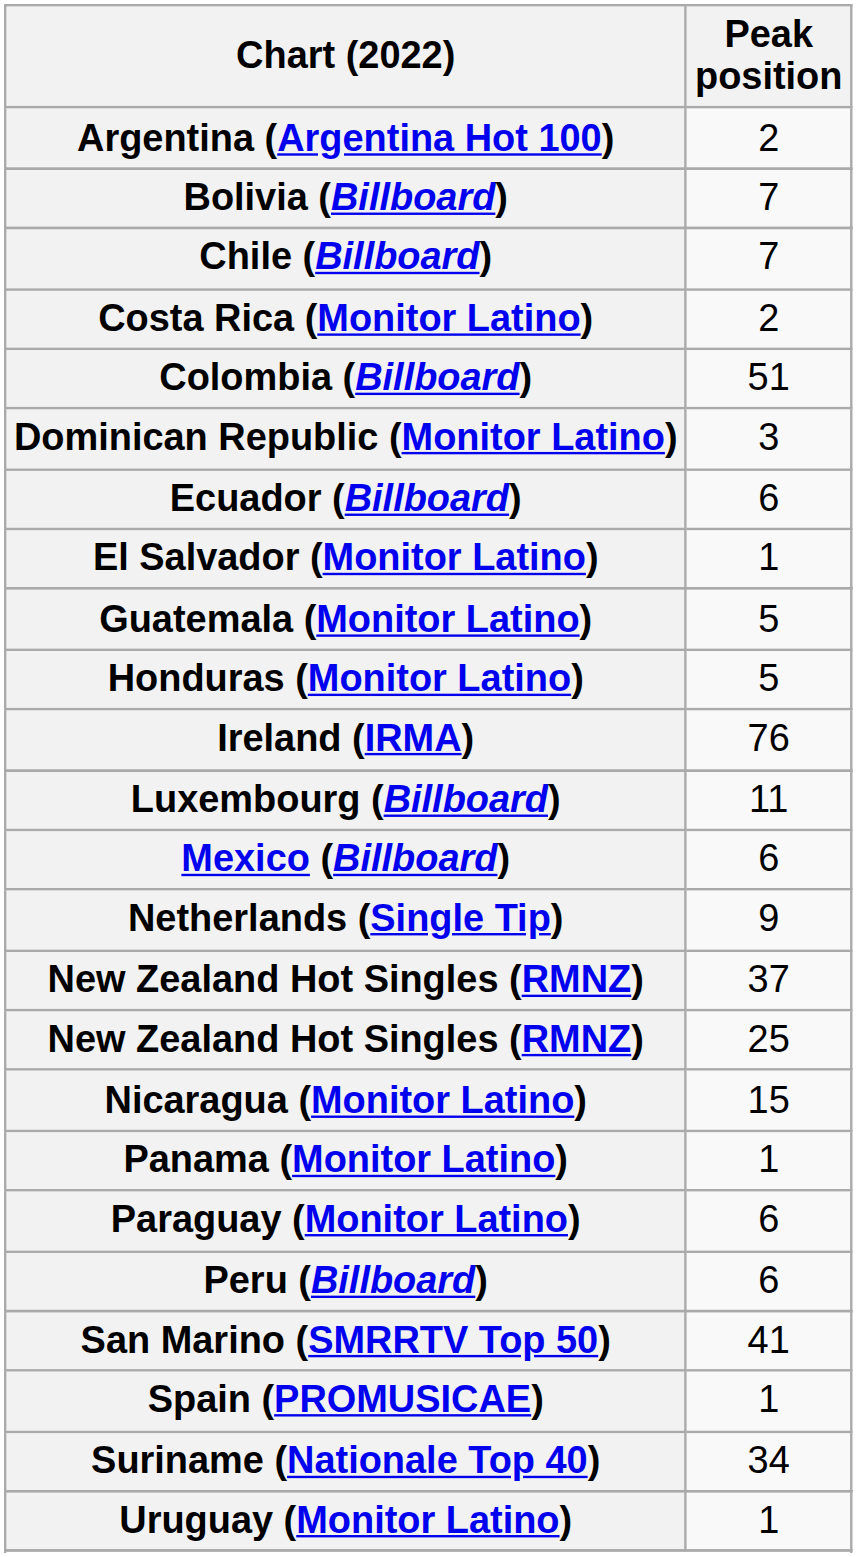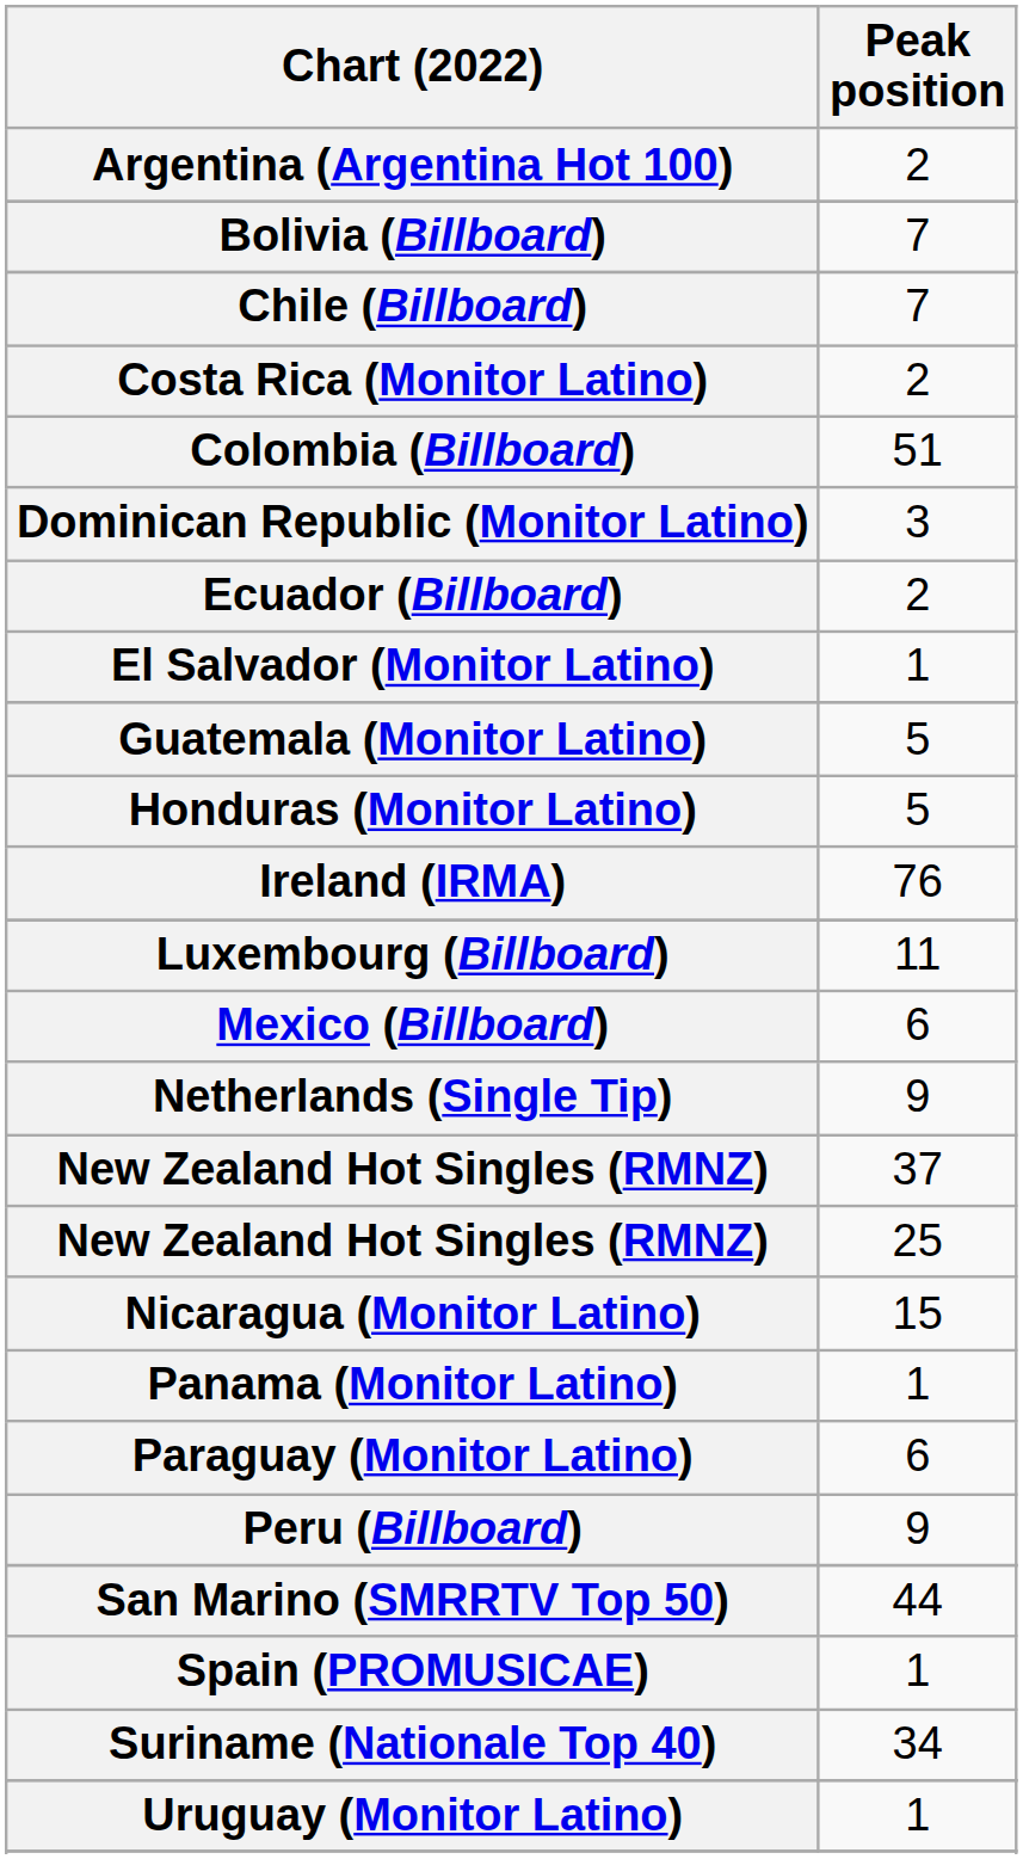row 8 | Peak position: 6 -> 2
row 21 | Peak position: 6 -> 9
row 22 | Peak position: 41 -> 44
